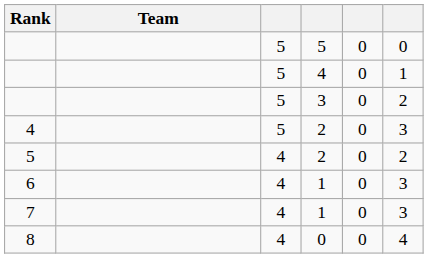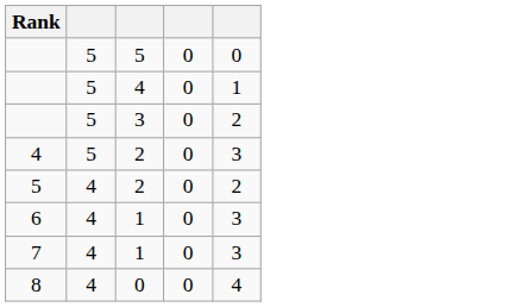- column: Team
